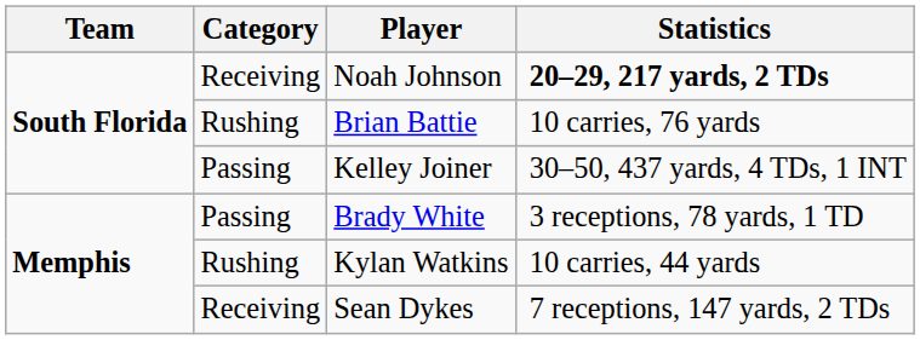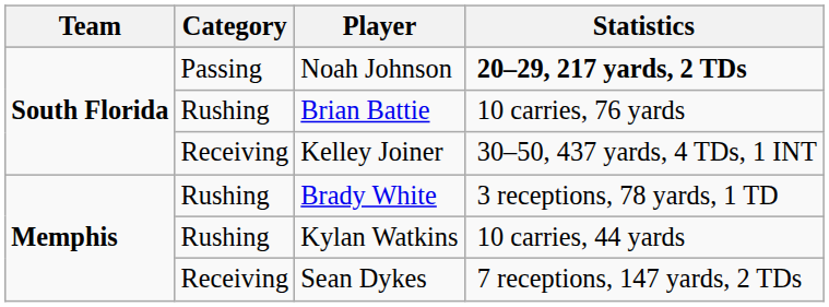Noah Johnson | Category: Receiving -> Passing
Kelley Joiner | Category: Passing -> Receiving
Brady White | Category: Passing -> Rushing
